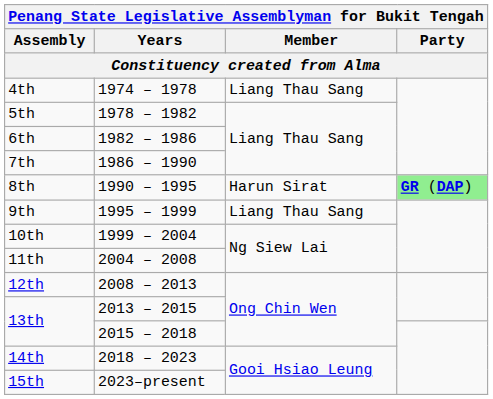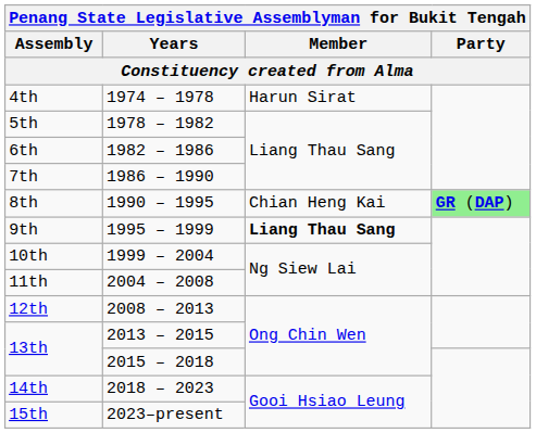4th | Member: Liang Thau Sang -> Harun Sirat
8th | Member: Harun Sirat -> Chian Heng Kai
9th | Member: normal -> bold
